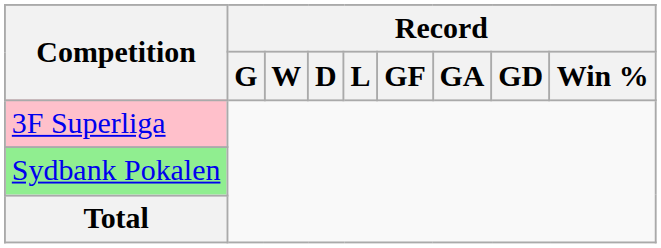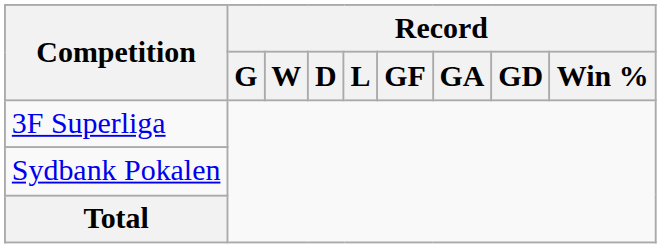3F Superliga | Competition: pink background -> no background
Sydbank Pokalen | Competition: lightgreen background -> no background
